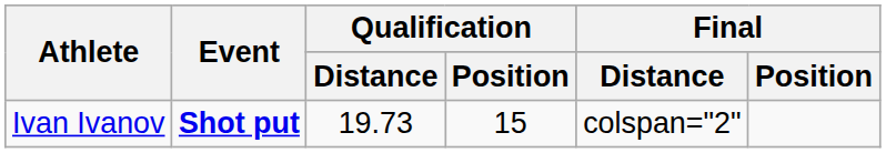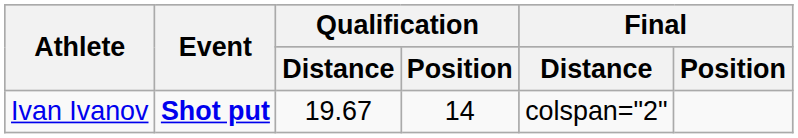Ivan Ivanov | Qualification / Distance: 19.73 -> 19.67
Ivan Ivanov | Qualification / Position: 15 -> 14
